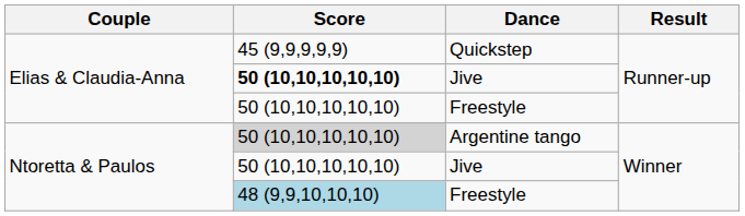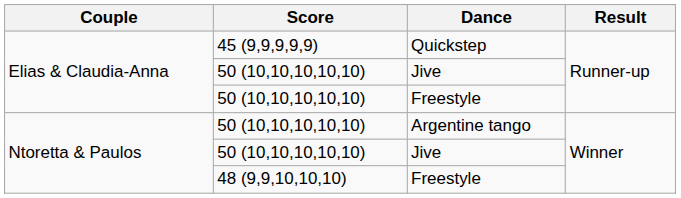Elias & Claudia-Anna / Jive | Score: bold -> normal
Argentine tango | Score: lightgrey background -> no background
Ntoretta & Paulos / Freestyle | Score: lightblue background -> no background
